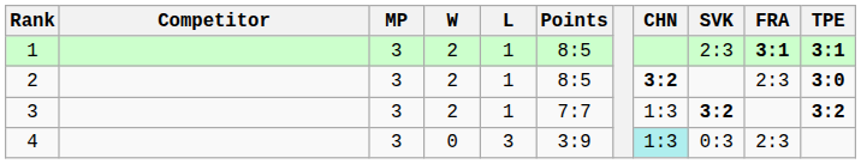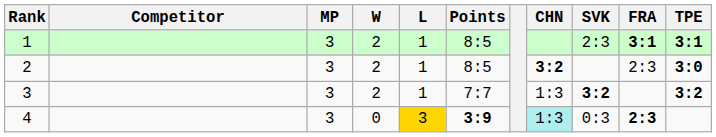4 | L: no background -> gold background
4 | Points: normal -> bold
4 | FRA: normal -> bold
